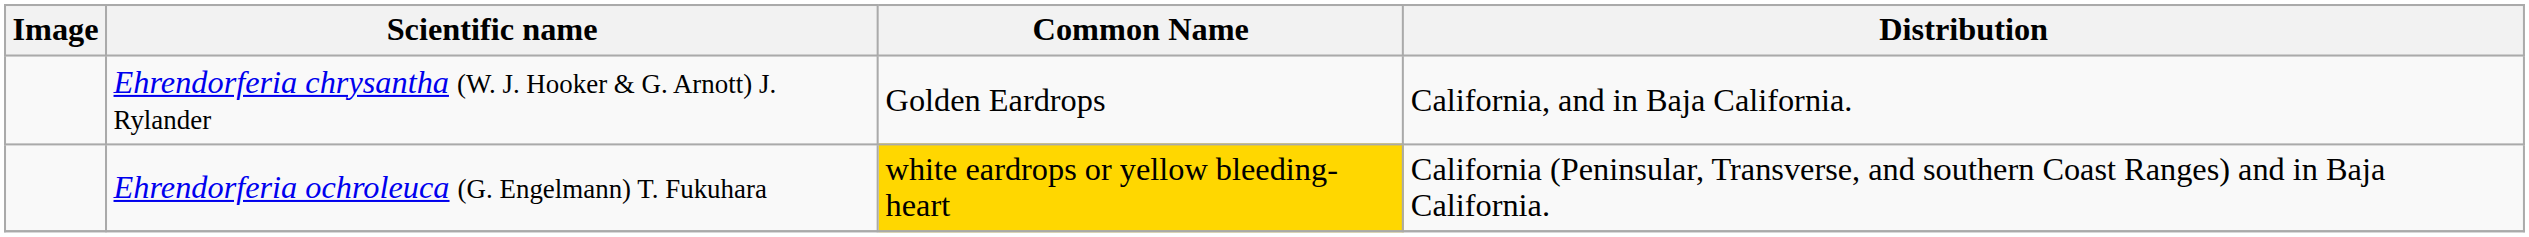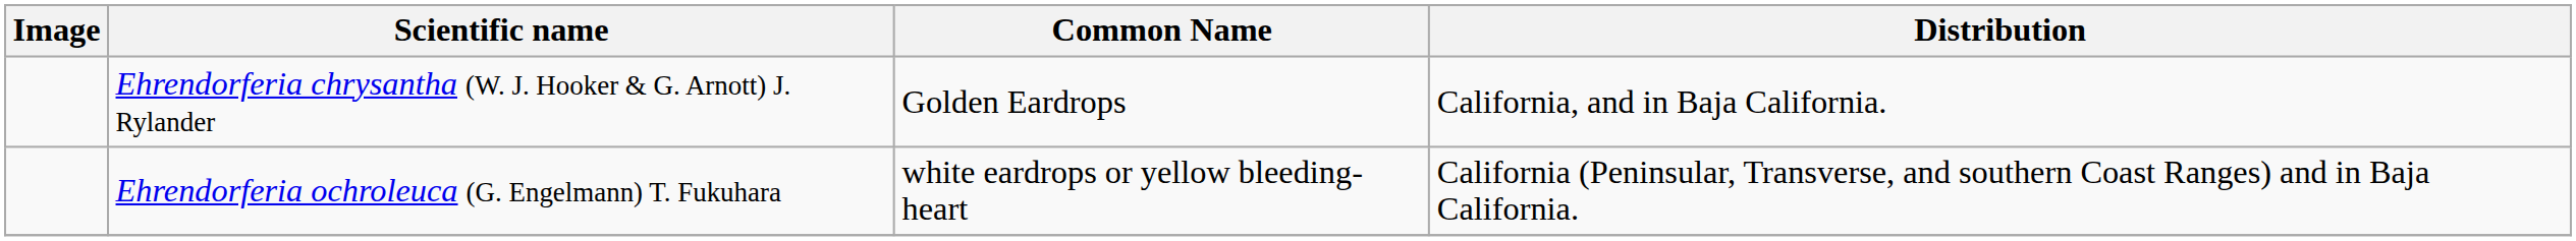Ehrendorferia ochroleuca (G. Engelmann) T. Fukuhara | Common Name: gold background -> no background
